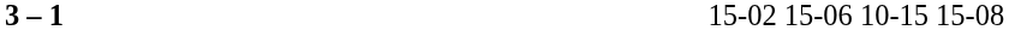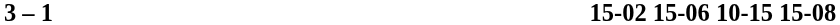row 1 | column 2: normal -> bold
